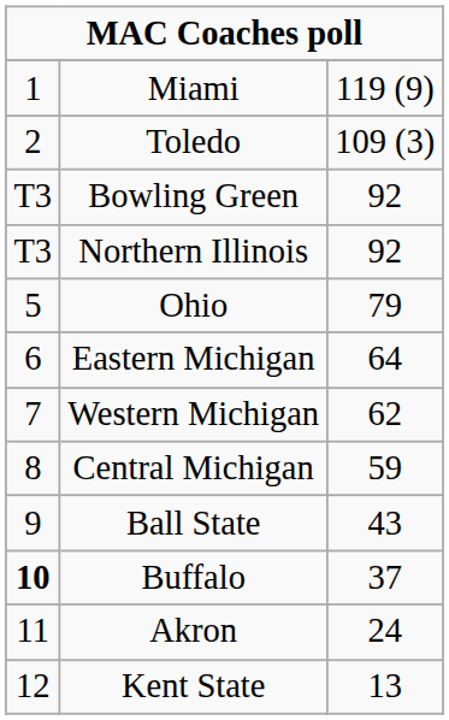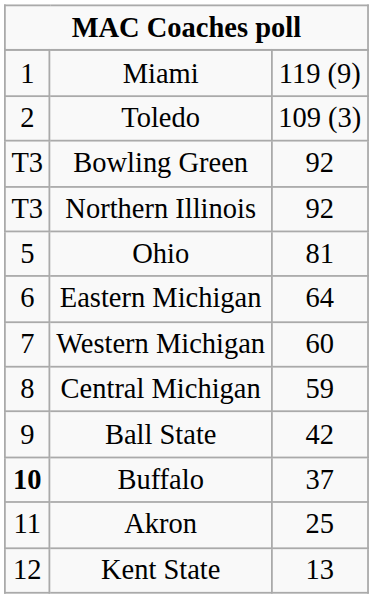Ohio | column 3: 79 -> 81
Western Michigan | column 3: 62 -> 60
Ball State | column 3: 43 -> 42
Akron | column 3: 24 -> 25
